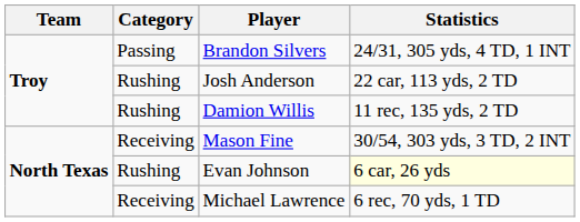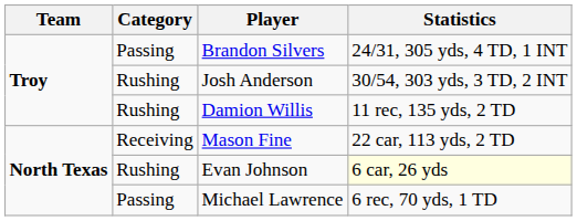Josh Anderson | Statistics: 22 car, 113 yds, 2 TD -> 30/54, 303 yds, 3 TD, 2 INT
Mason Fine | Statistics: 30/54, 303 yds, 3 TD, 2 INT -> 22 car, 113 yds, 2 TD
Michael Lawrence | Category: Receiving -> Passing
